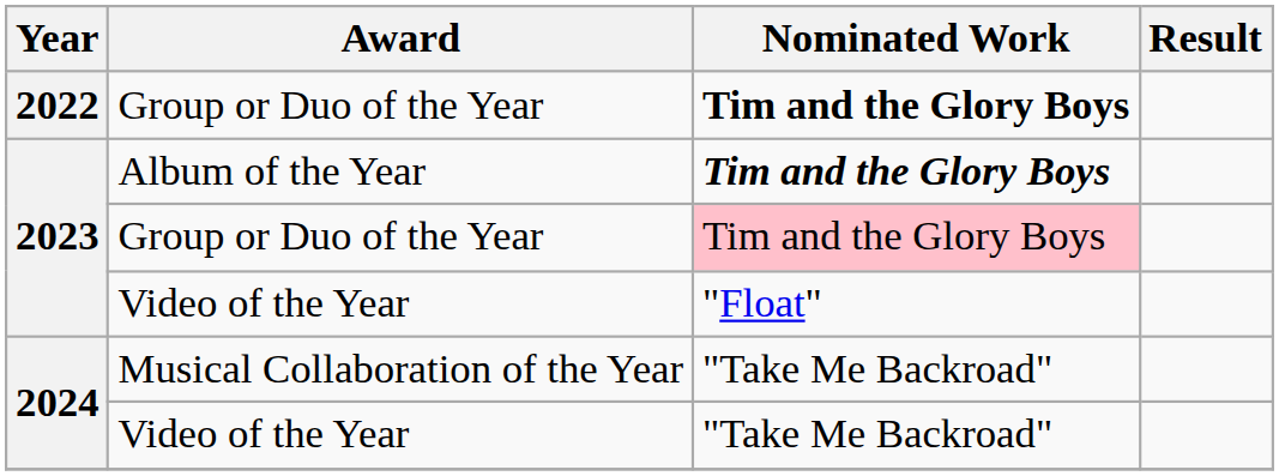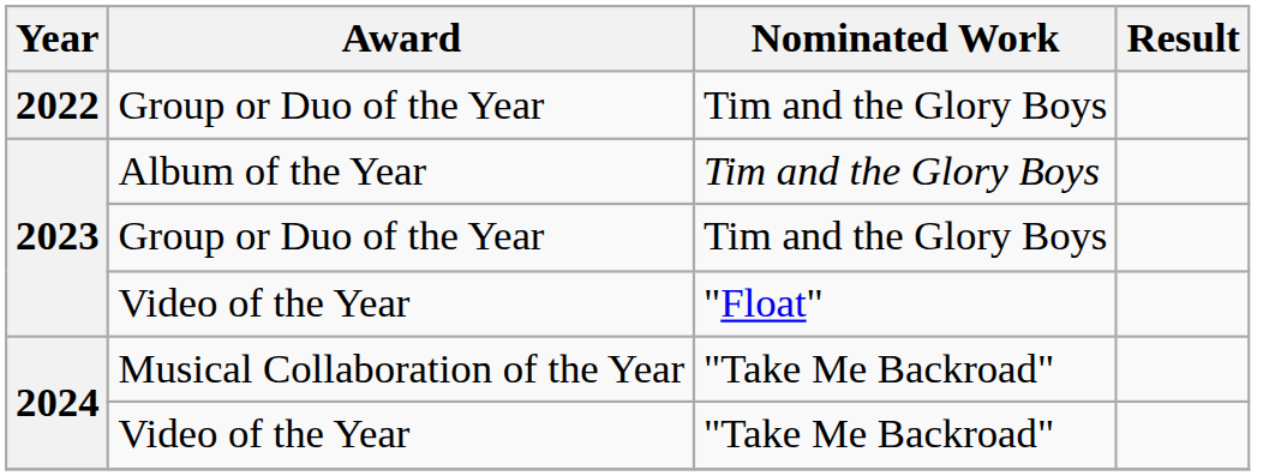2022 / Group or Duo of the Year | Nominated Work: bold -> normal
Album of the Year | Nominated Work: bold -> normal
2023 / Group or Duo of the Year | Nominated Work: pink background -> no background
